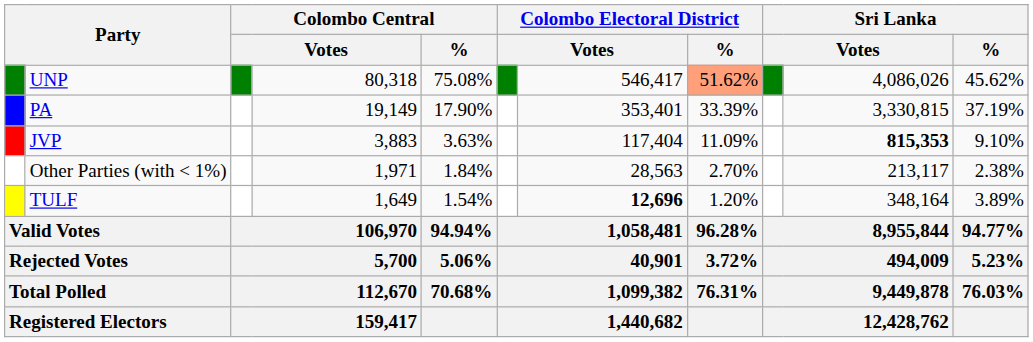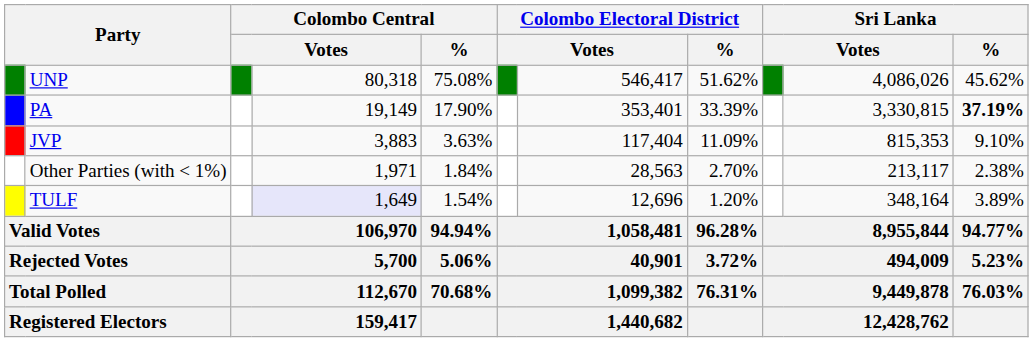UNP | Colombo Electoral District / %: lightsalmon background -> no background
PA | Sri Lanka / %: normal -> bold
JVP | column 10: bold -> normal
TULF | column 4: no background -> lavender background
TULF | column 7: bold -> normal
